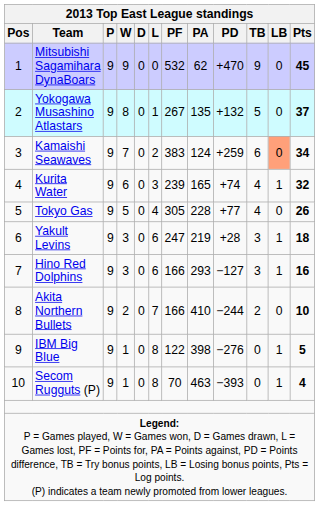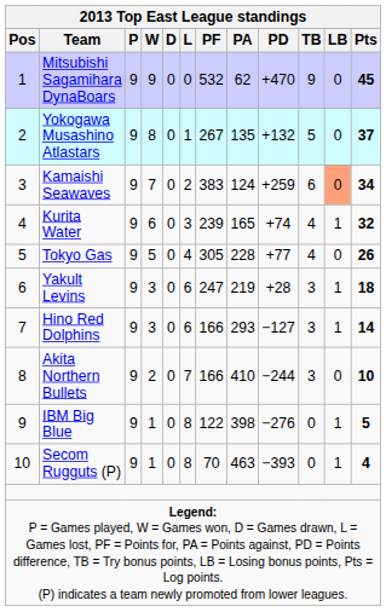Hino Red Dolphins | Pts: 16 -> 14
Akita Northern Bullets | TB: 2 -> 3
